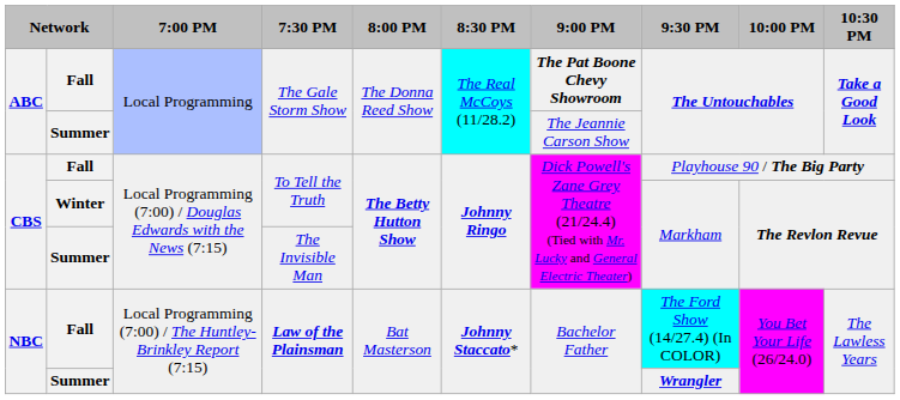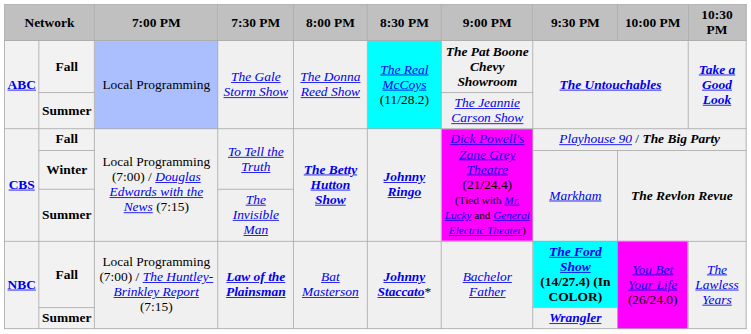Fall / Law of the Plainsman | 9:30 PM: normal -> bold
